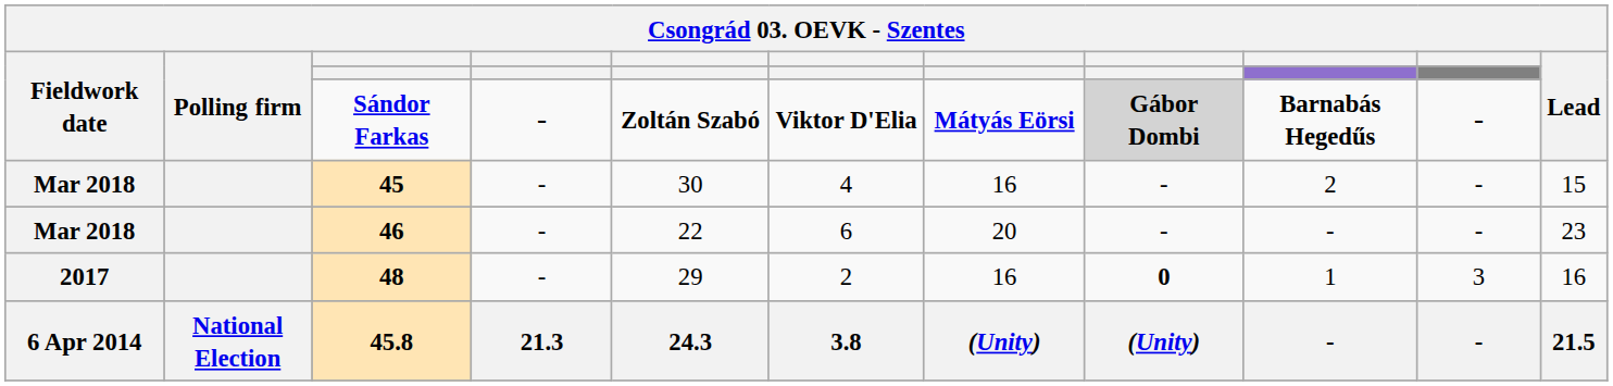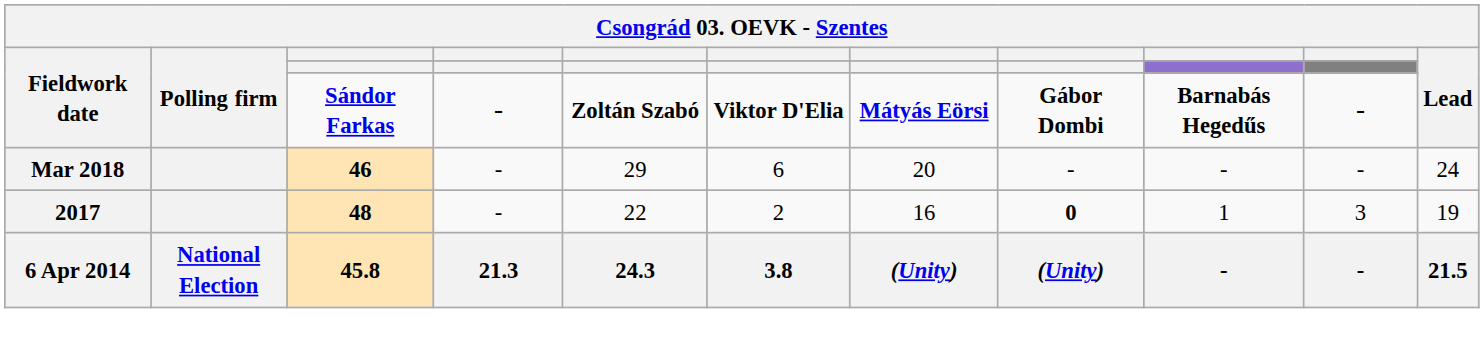Sándor Farkas | column 8: lightgrey background -> no background
- row: Mar 2018 | 45 | - | 30 | 4 | 16 | - | 2 | - | 15
46 | column 5: 22 -> 29
46 | Lead: 23 -> 24
48 | column 5: 29 -> 22
48 | Lead: 16 -> 19
